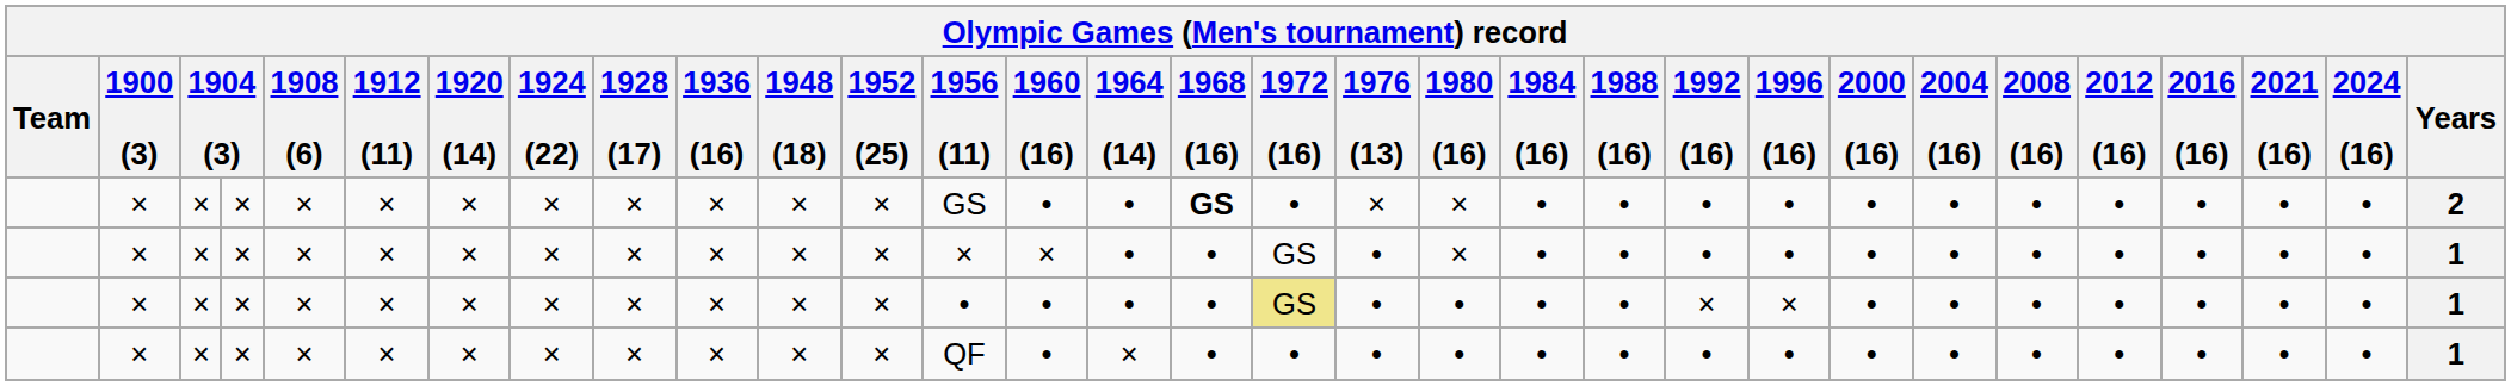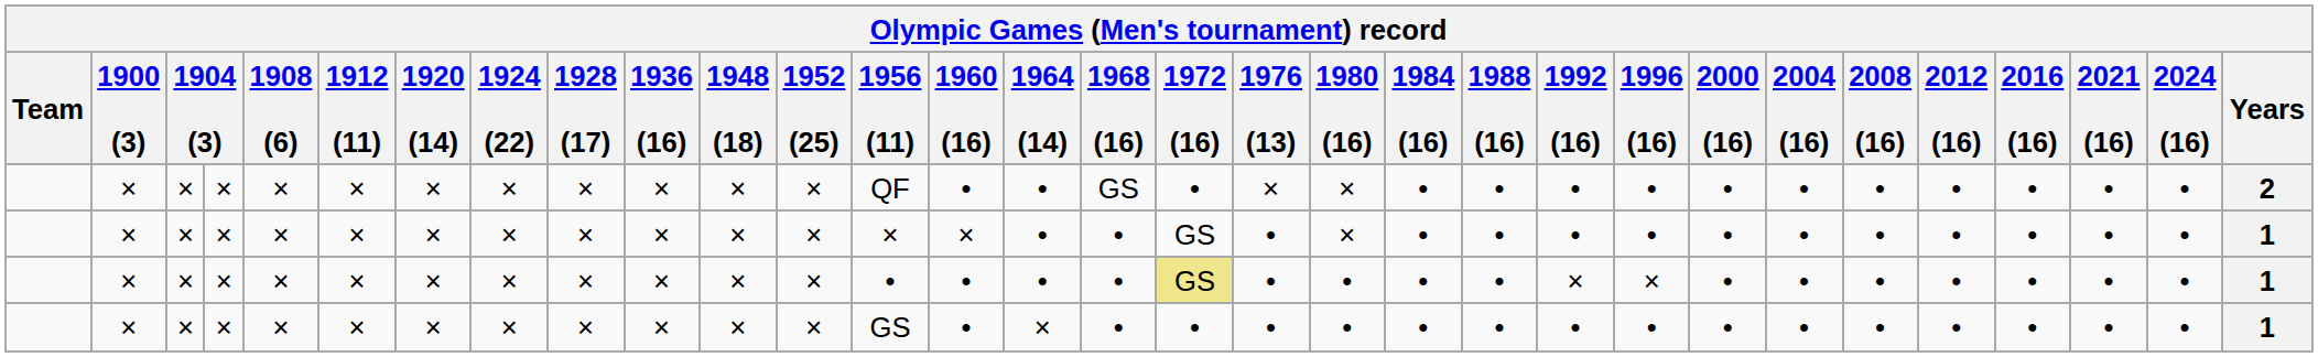row 3 | 1956 (11): GS -> QF
row 3 | 1968 (16): bold -> normal
row 6 | 1956 (11): QF -> GS
